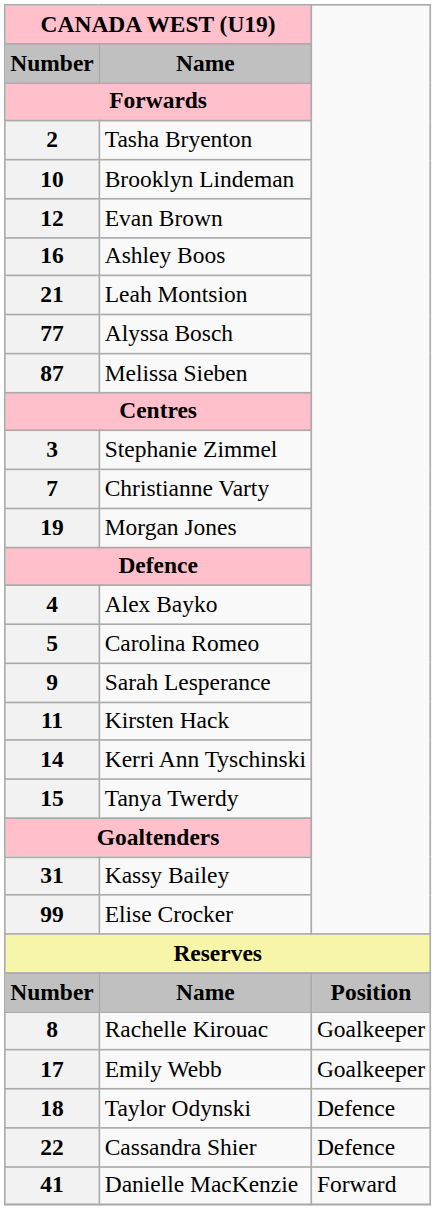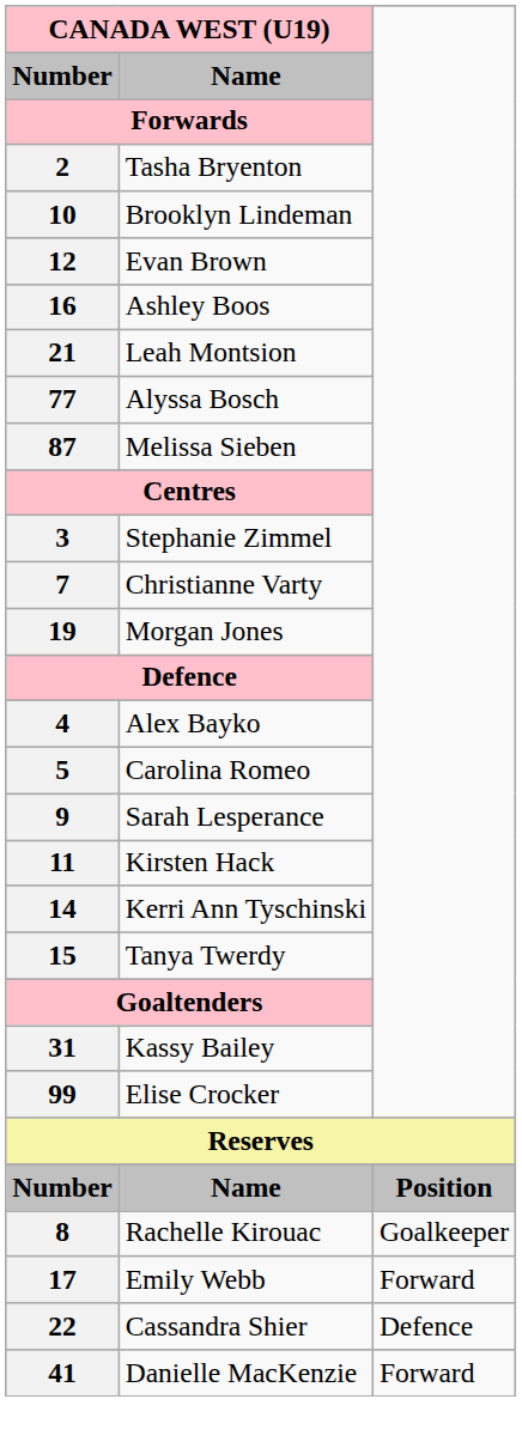17 | column 3: Goalkeeper -> Forward
- row: 18 | Taylor Odynski | Defence
